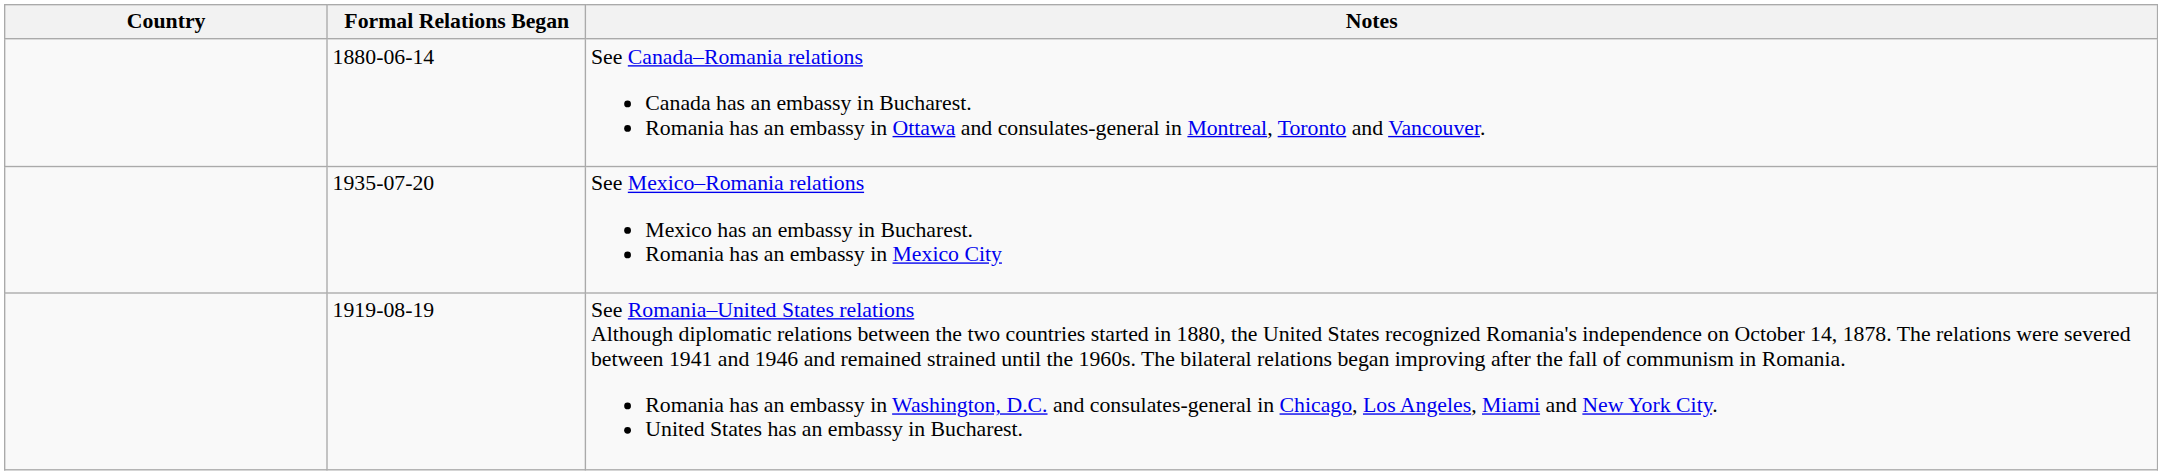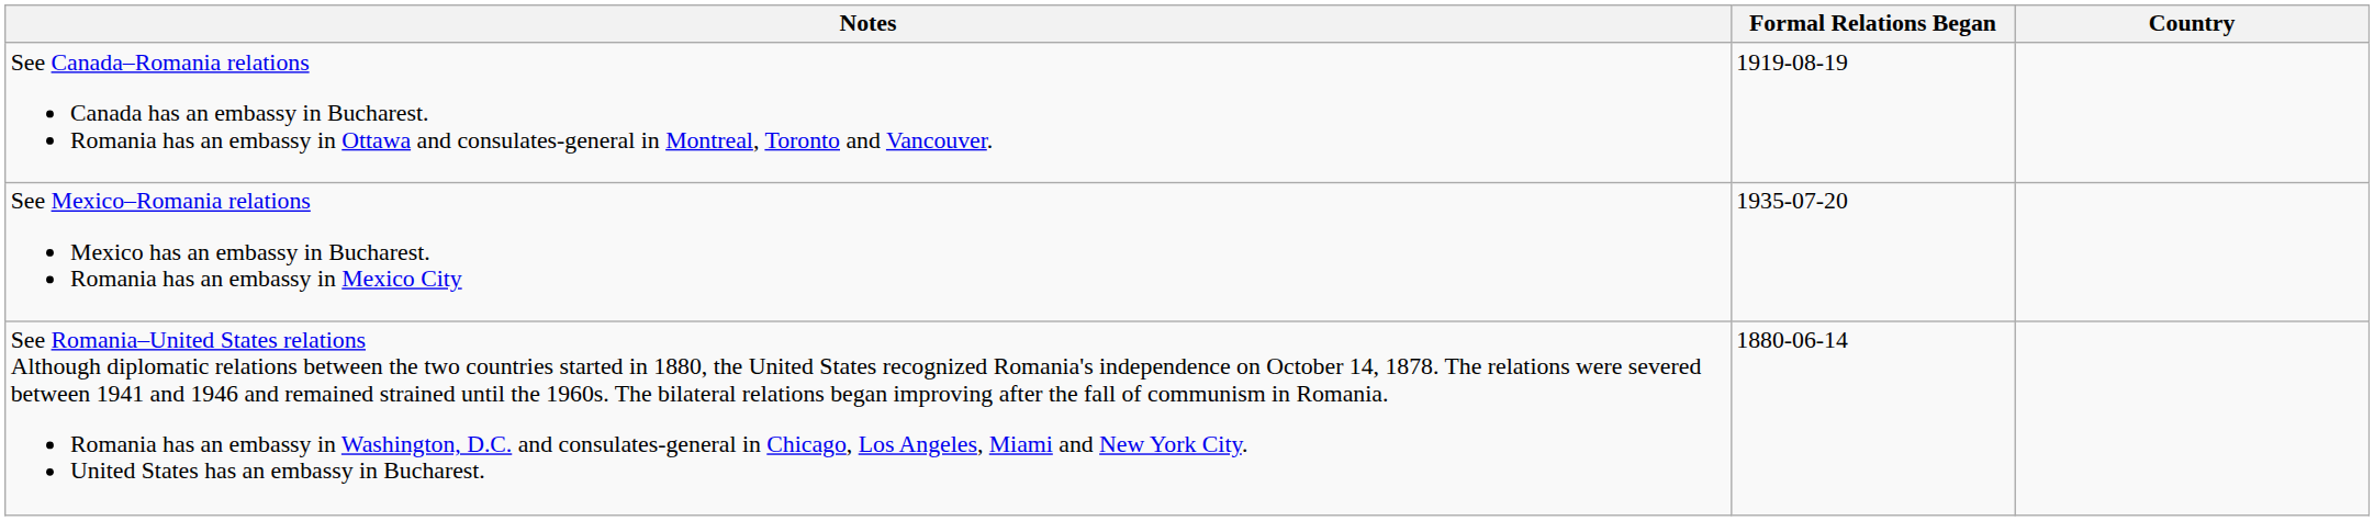columns swapped: Country <-> Notes
row 2 | Formal Relations Began: 1880-06-14 -> 1919-08-19
row 4 | Formal Relations Began: 1919-08-19 -> 1880-06-14
